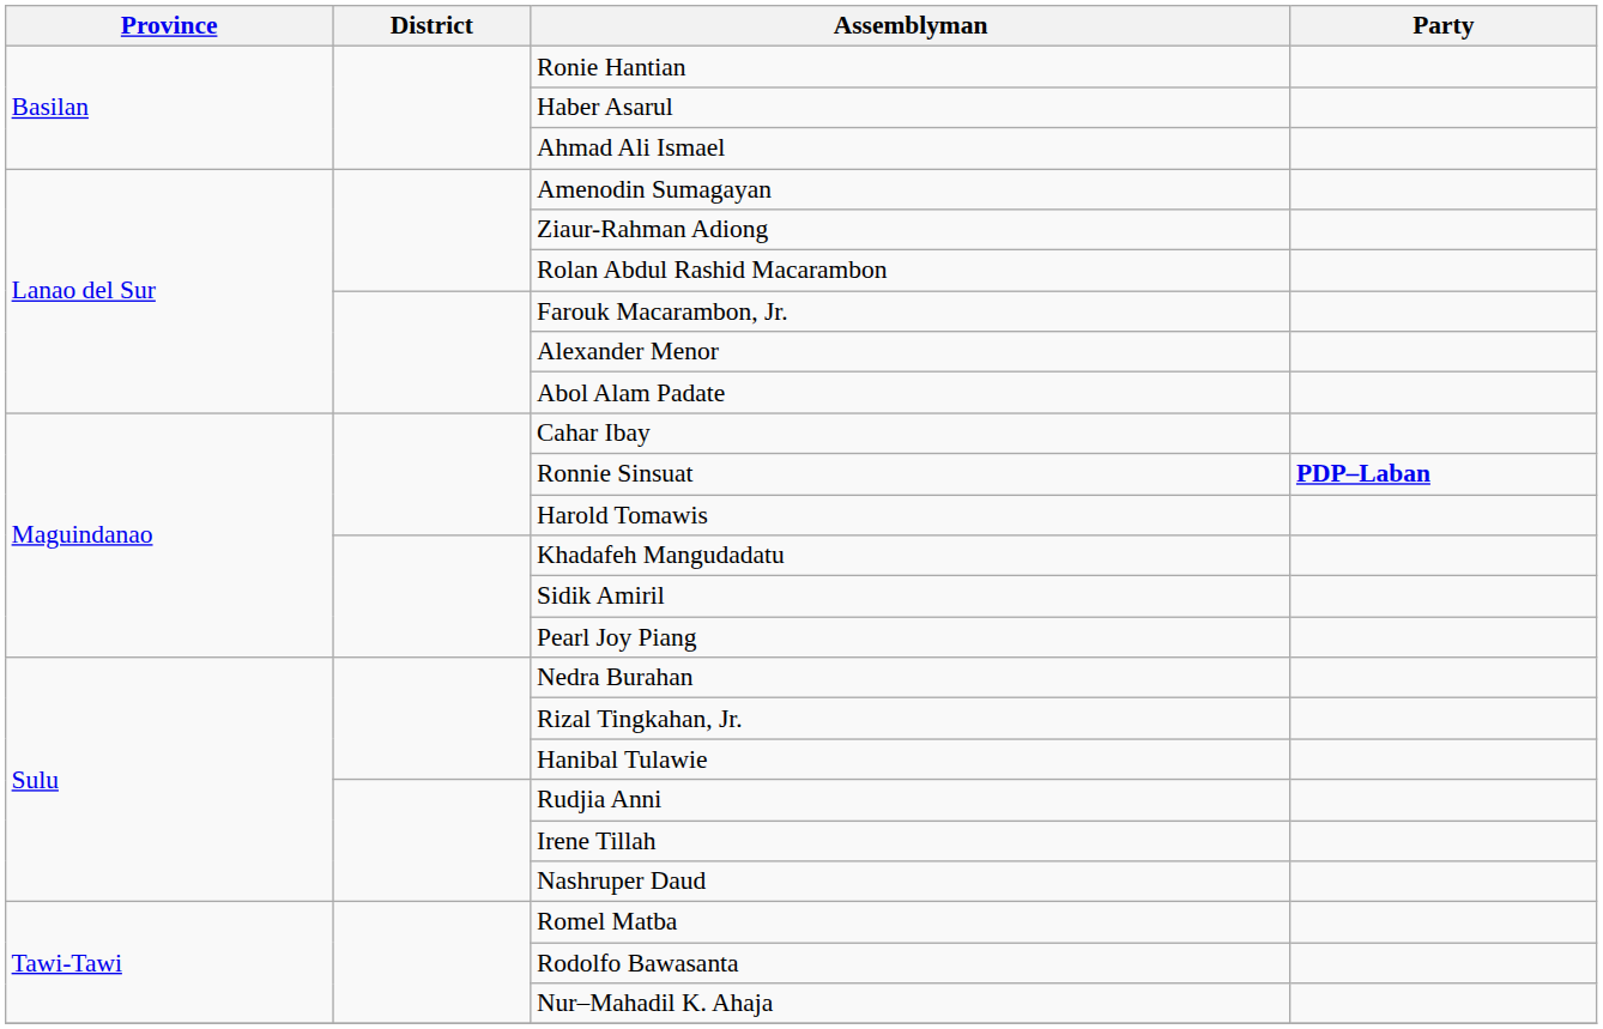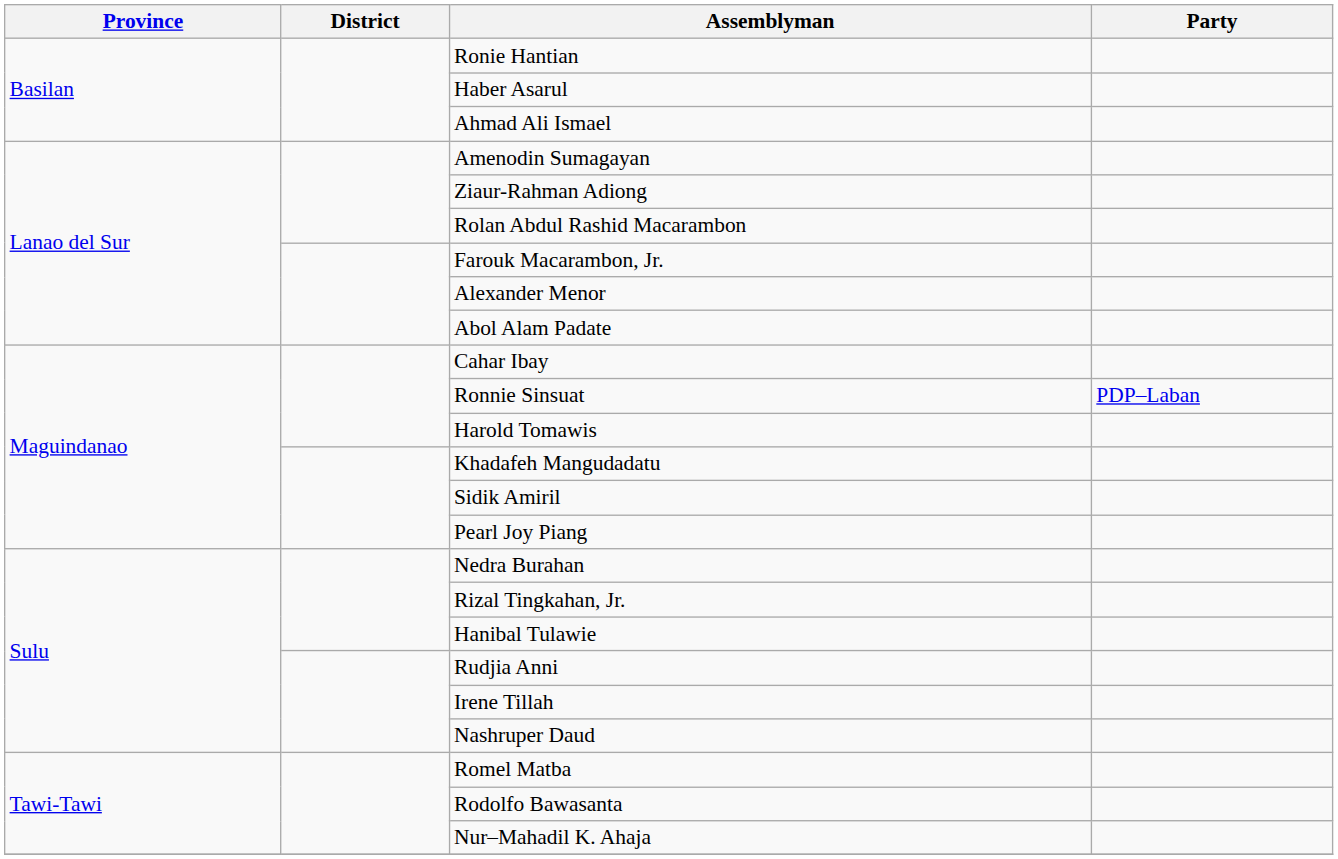Ronnie Sinsuat | Party: bold -> normal
